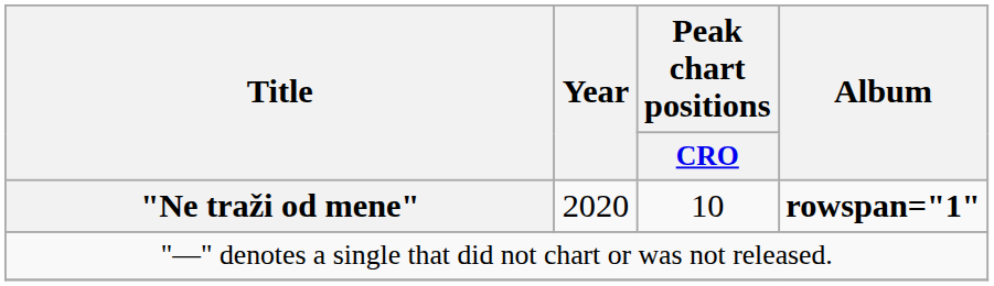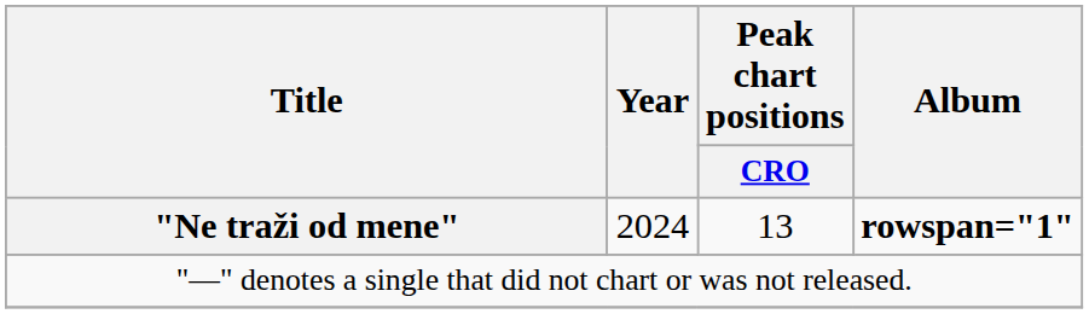"Ne traži od mene" | Year: 2020 -> 2024
"Ne traži od mene" | Peak chart positions / CRO: 10 -> 13
